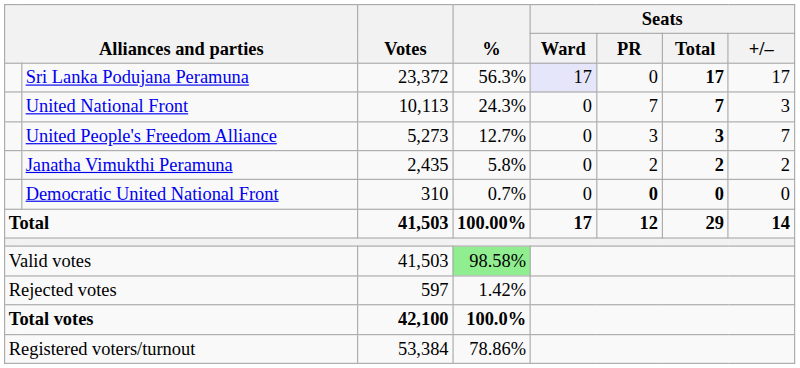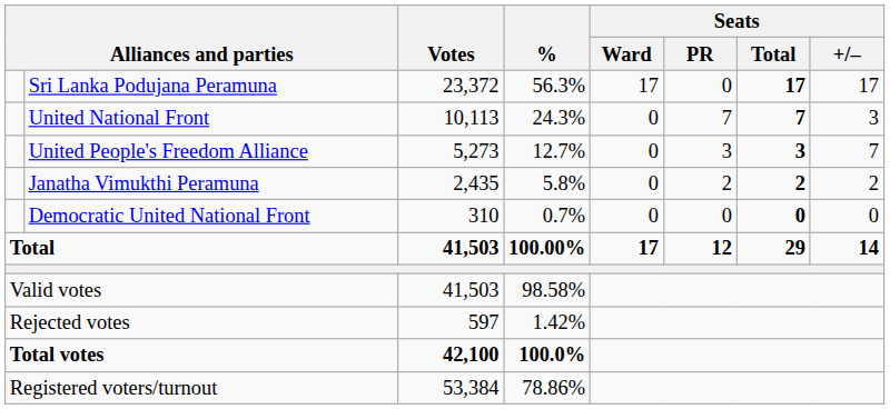Sri Lanka Podujana Peramuna | Seats / Ward: lavender background -> no background
Democratic United National Front | Seats / PR: bold -> normal
Valid votes | %: lightgreen background -> no background
